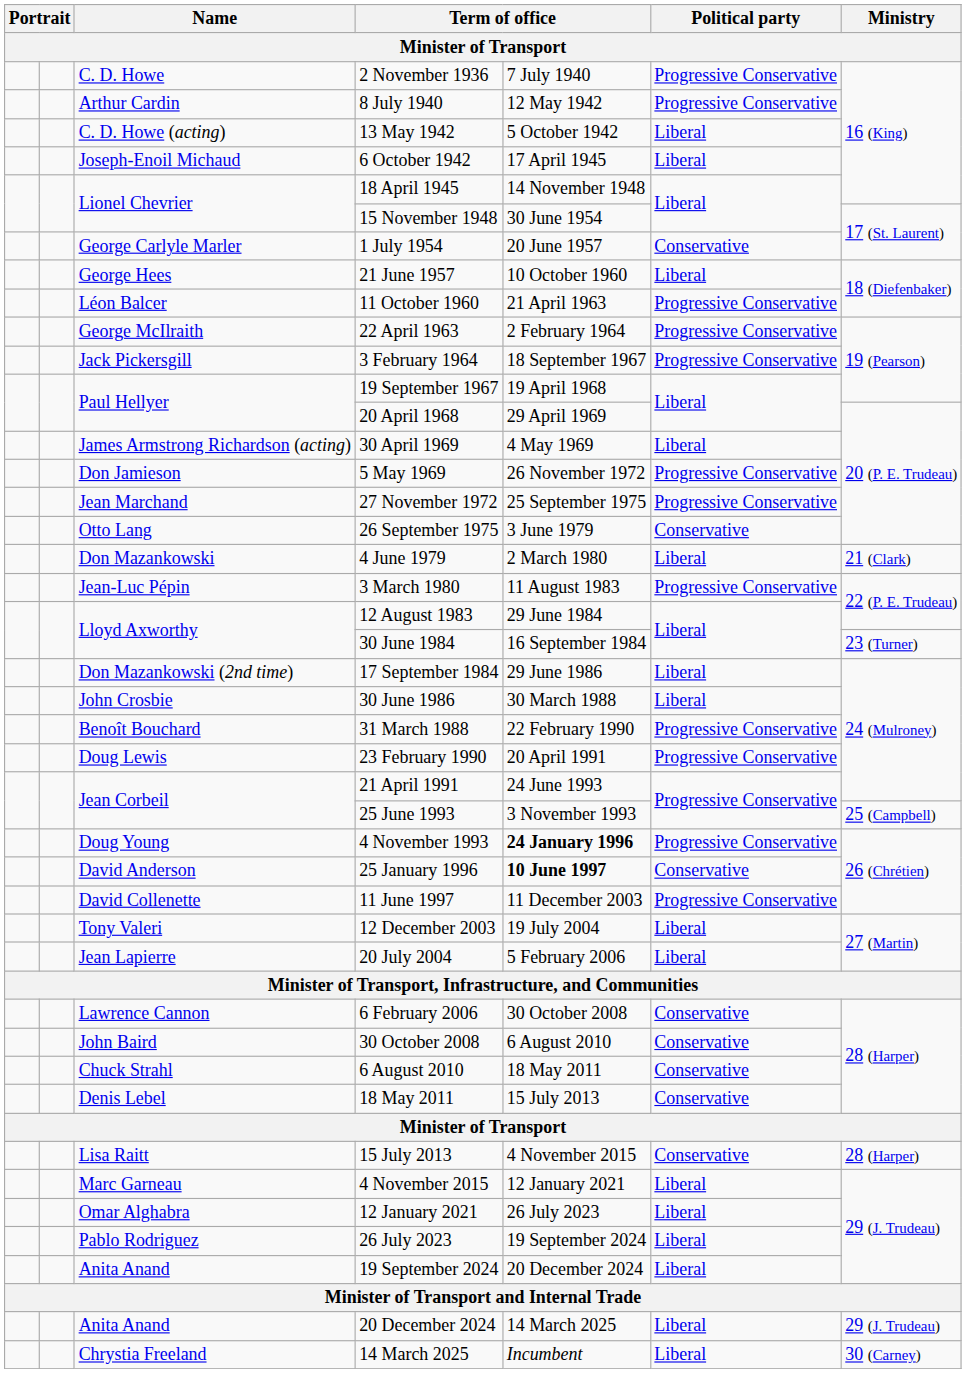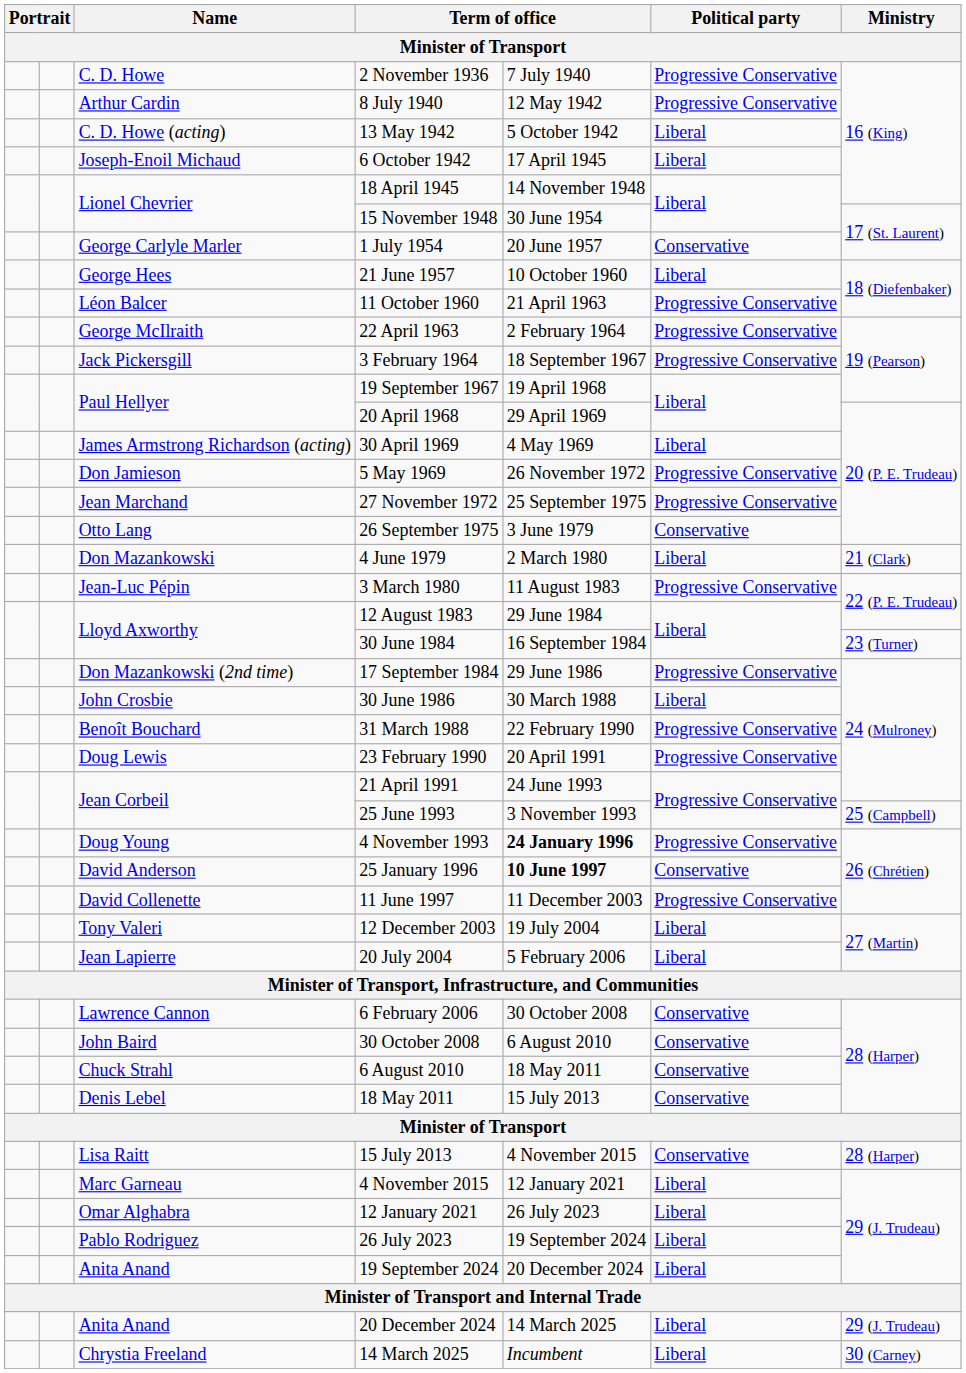17 September 1984 | Political party: Liberal -> Progressive Conservative
